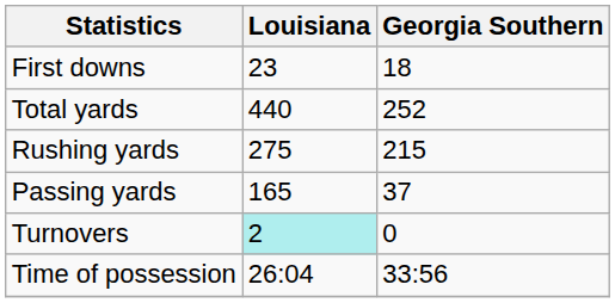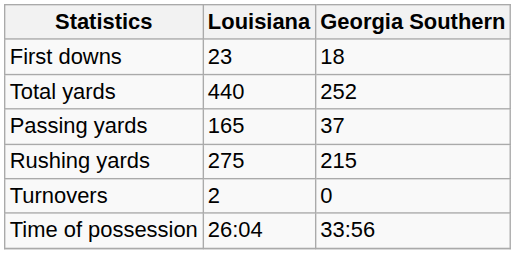rows swapped: Rushing yards <-> Passing yards
Turnovers | Louisiana: paleturquoise background -> no background
